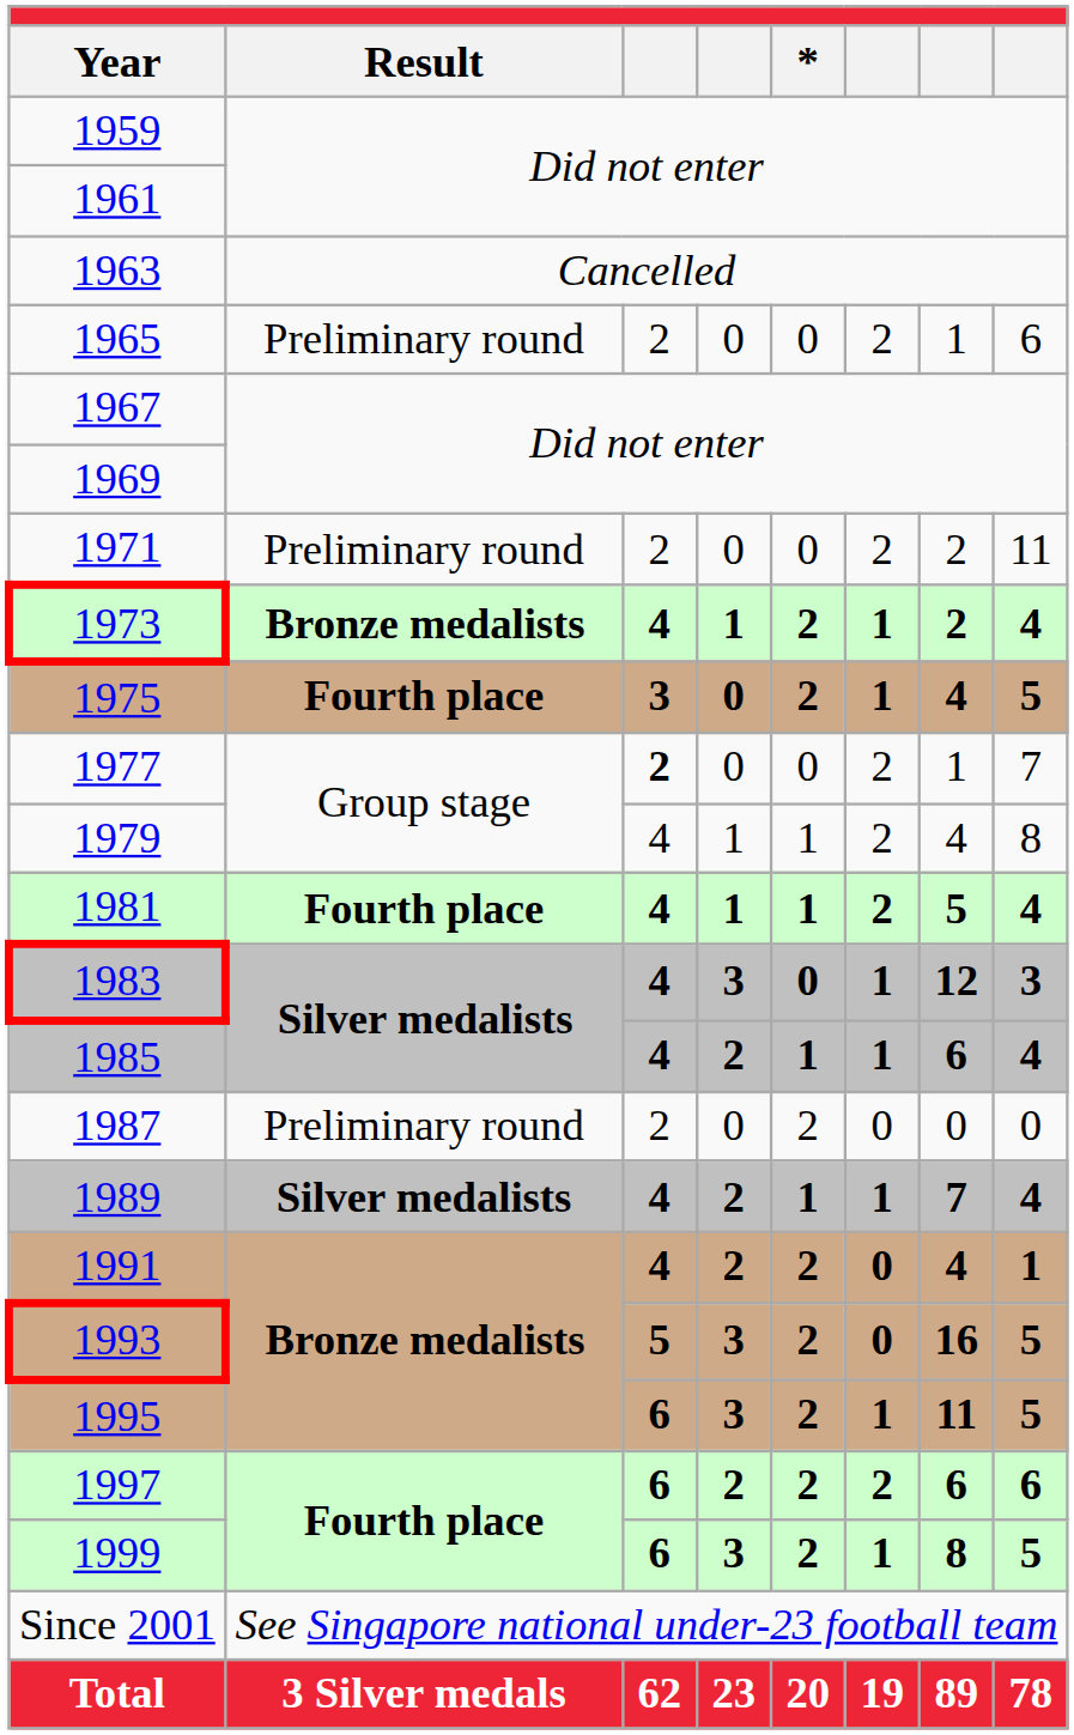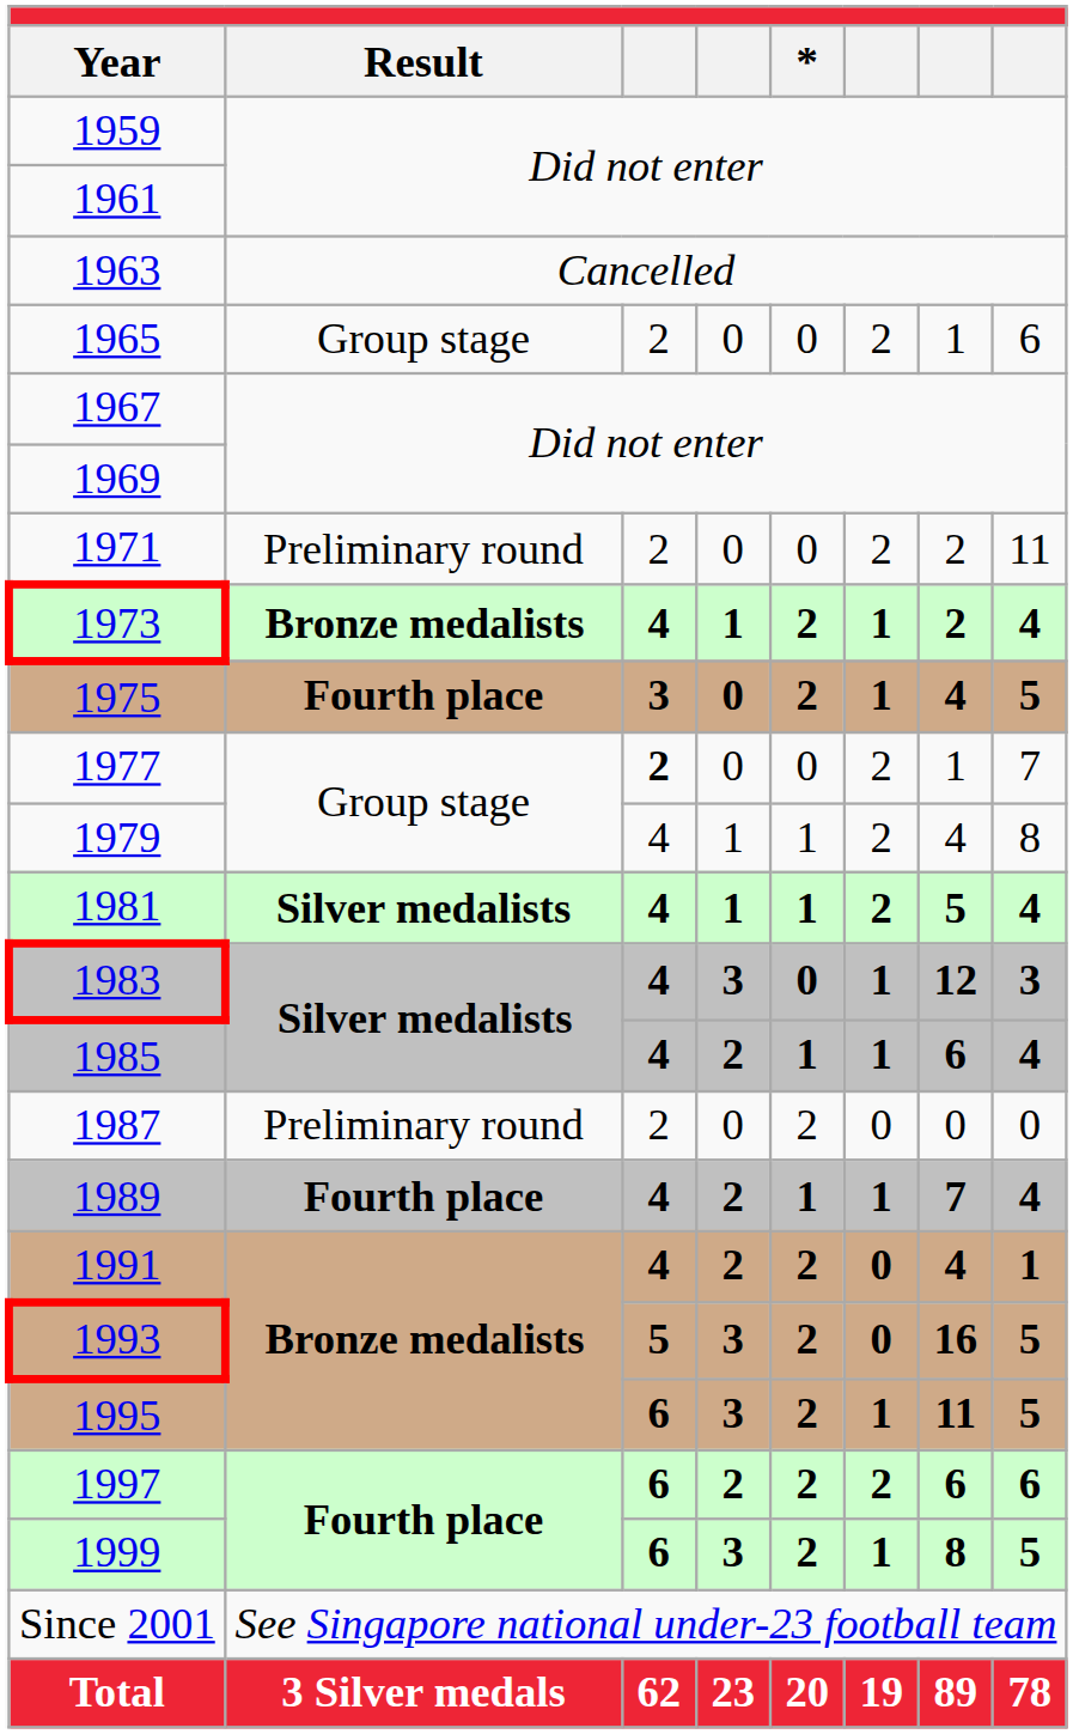1965 | Result: Preliminary round -> Group stage
1981 | Result: Fourth place -> Silver medalists
1989 | Result: Silver medalists -> Fourth place
